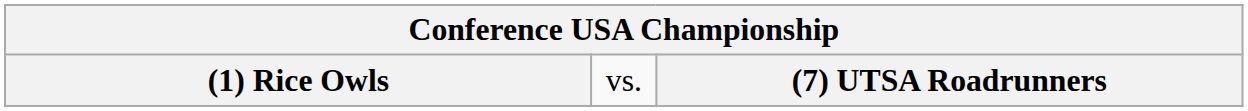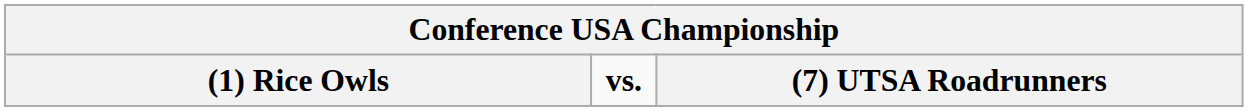(1) Rice Owls | column 2: normal -> bold
